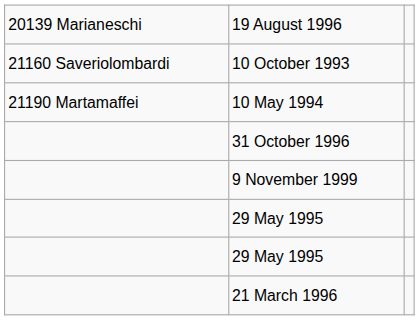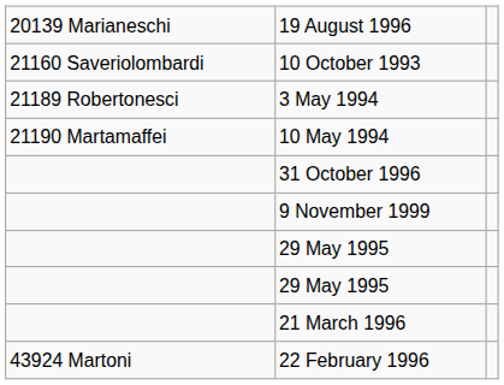+ row: 21189 Robertonesci | 3 May 1994
+ row: 43924 Martoni | 22 February 1996
